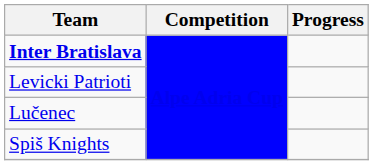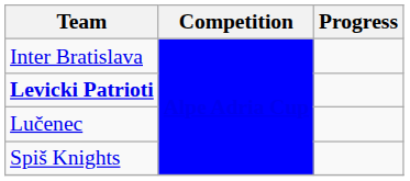Inter Bratislava | Team: bold -> normal
Levicki Patrioti | Team: normal -> bold
